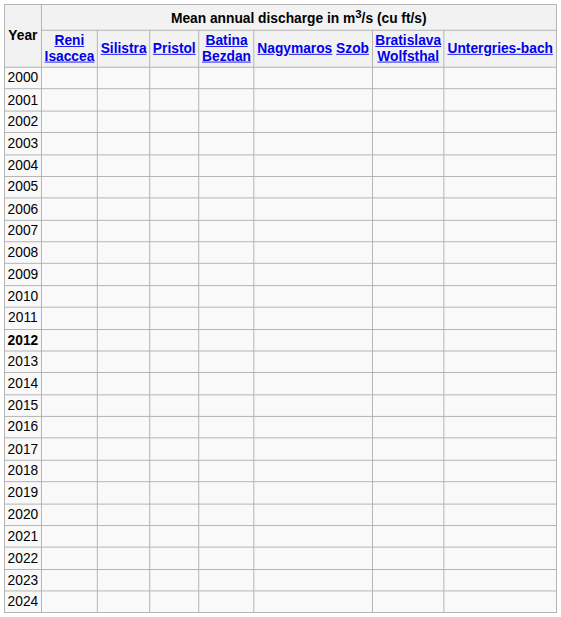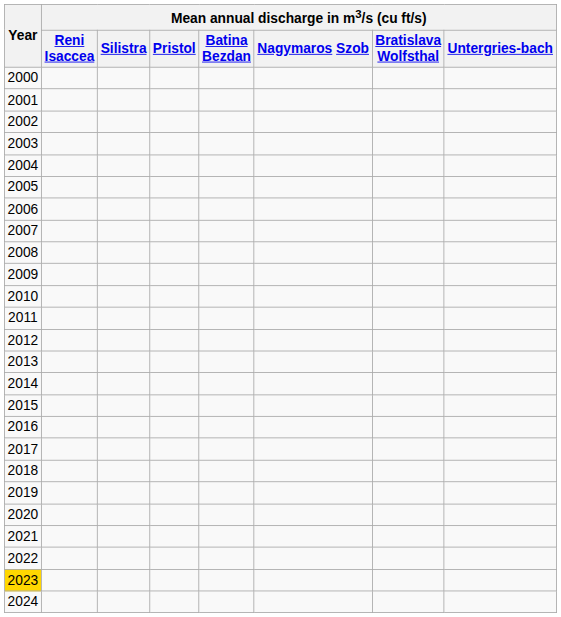2012 | Year: bold -> normal
2023 | Year: no background -> gold background
